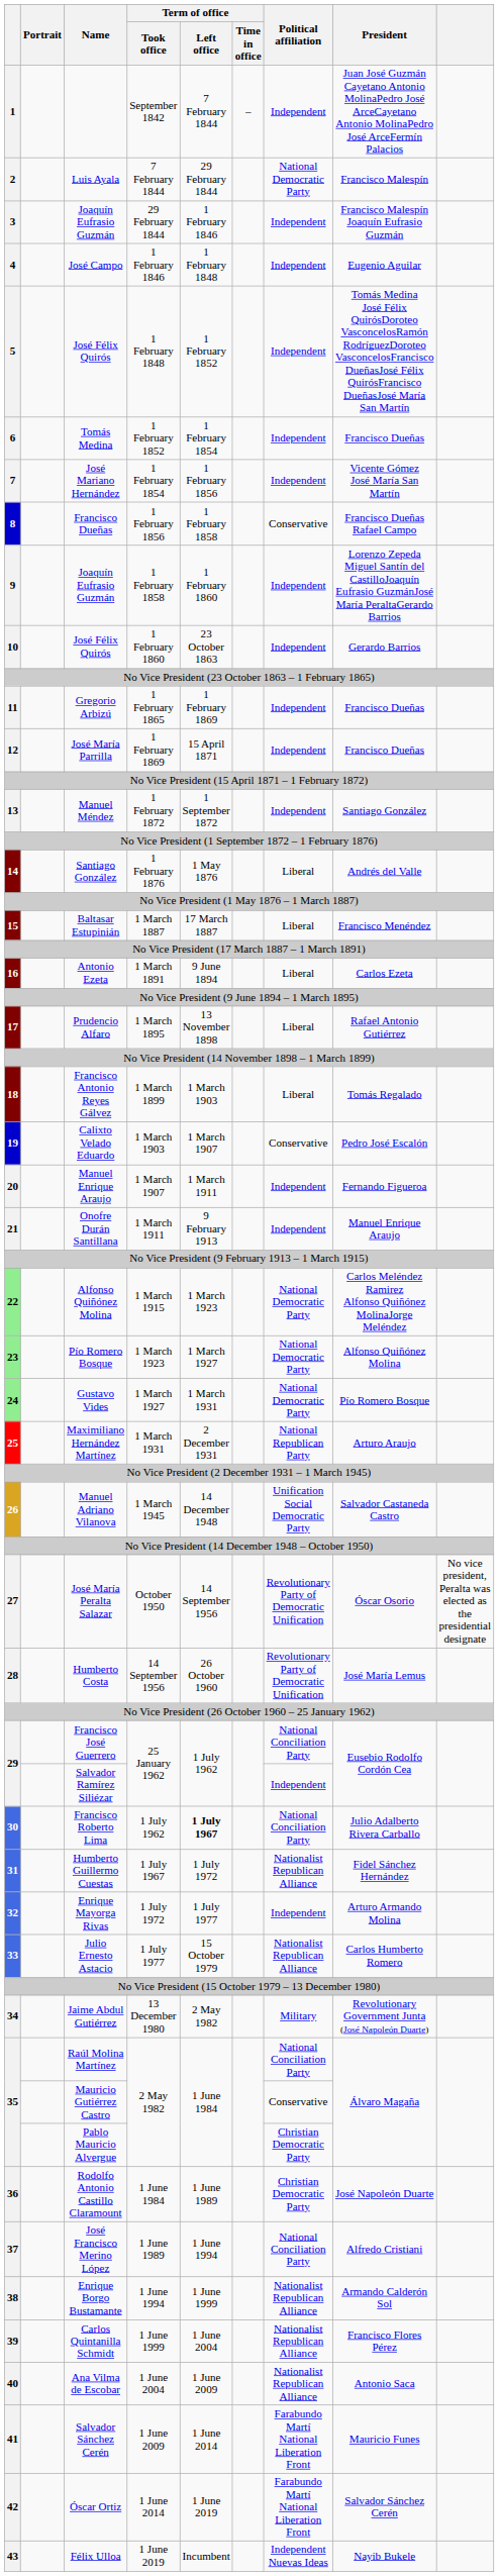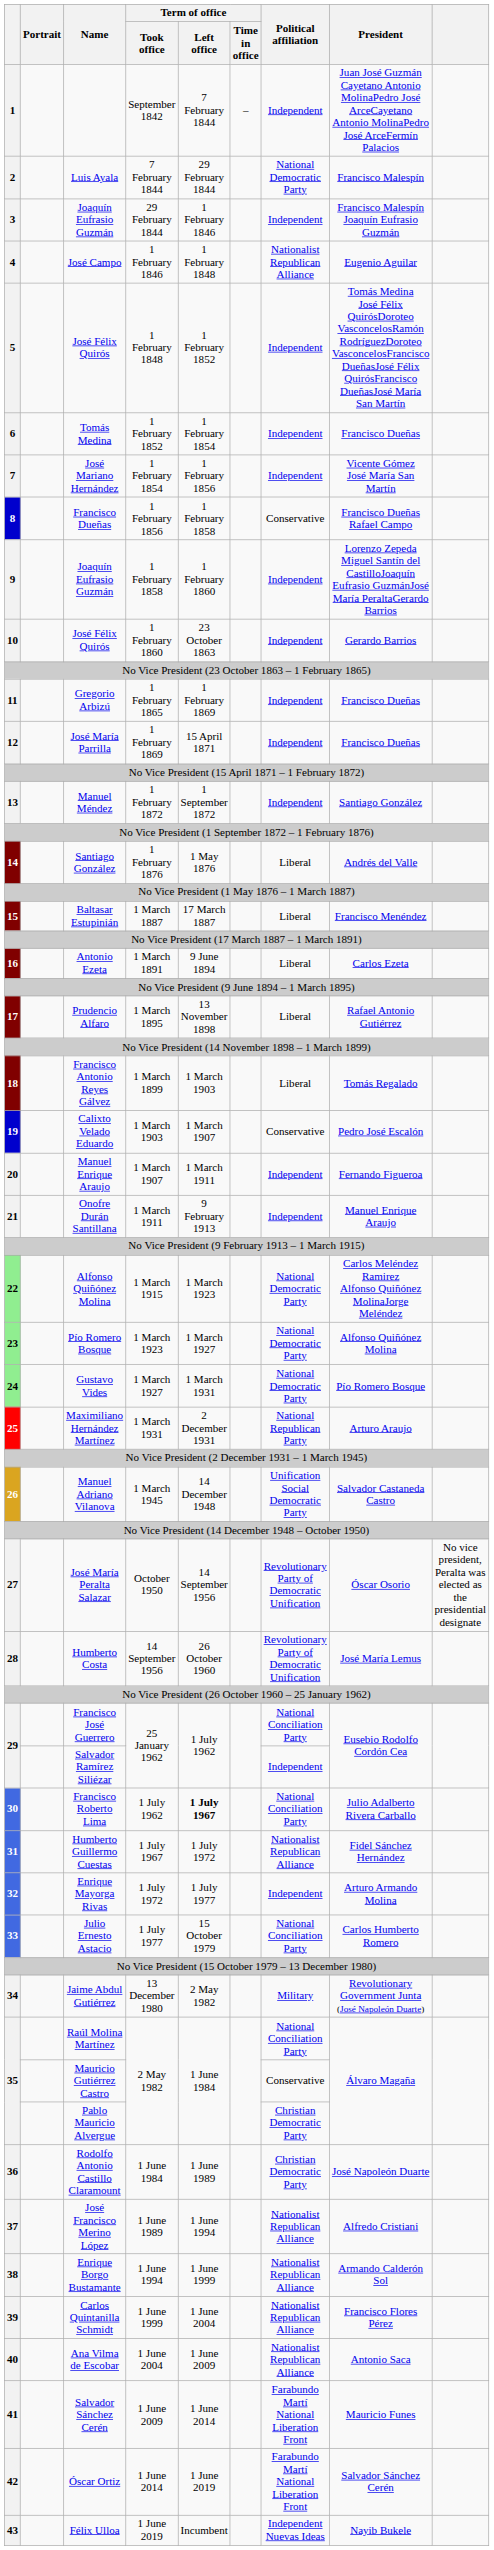José Campo | Political affiliation: Independent -> Nationalist Republican Alliance
Julio Ernesto Astacio | Political affiliation: Nationalist Republican Alliance -> National Conciliation Party
José Francisco Merino López | Political affiliation: National Conciliation Party -> Nationalist Republican Alliance
